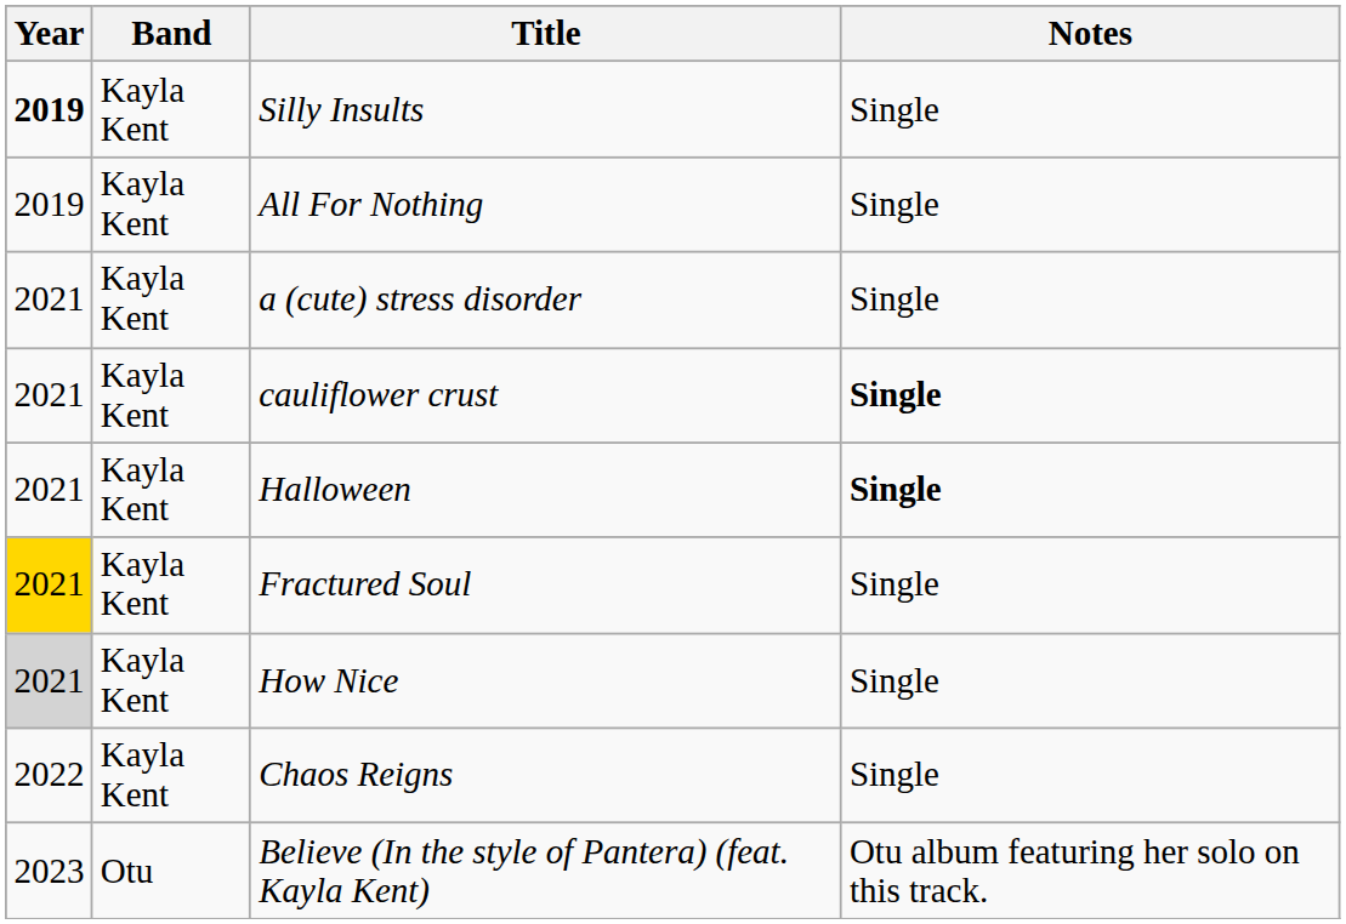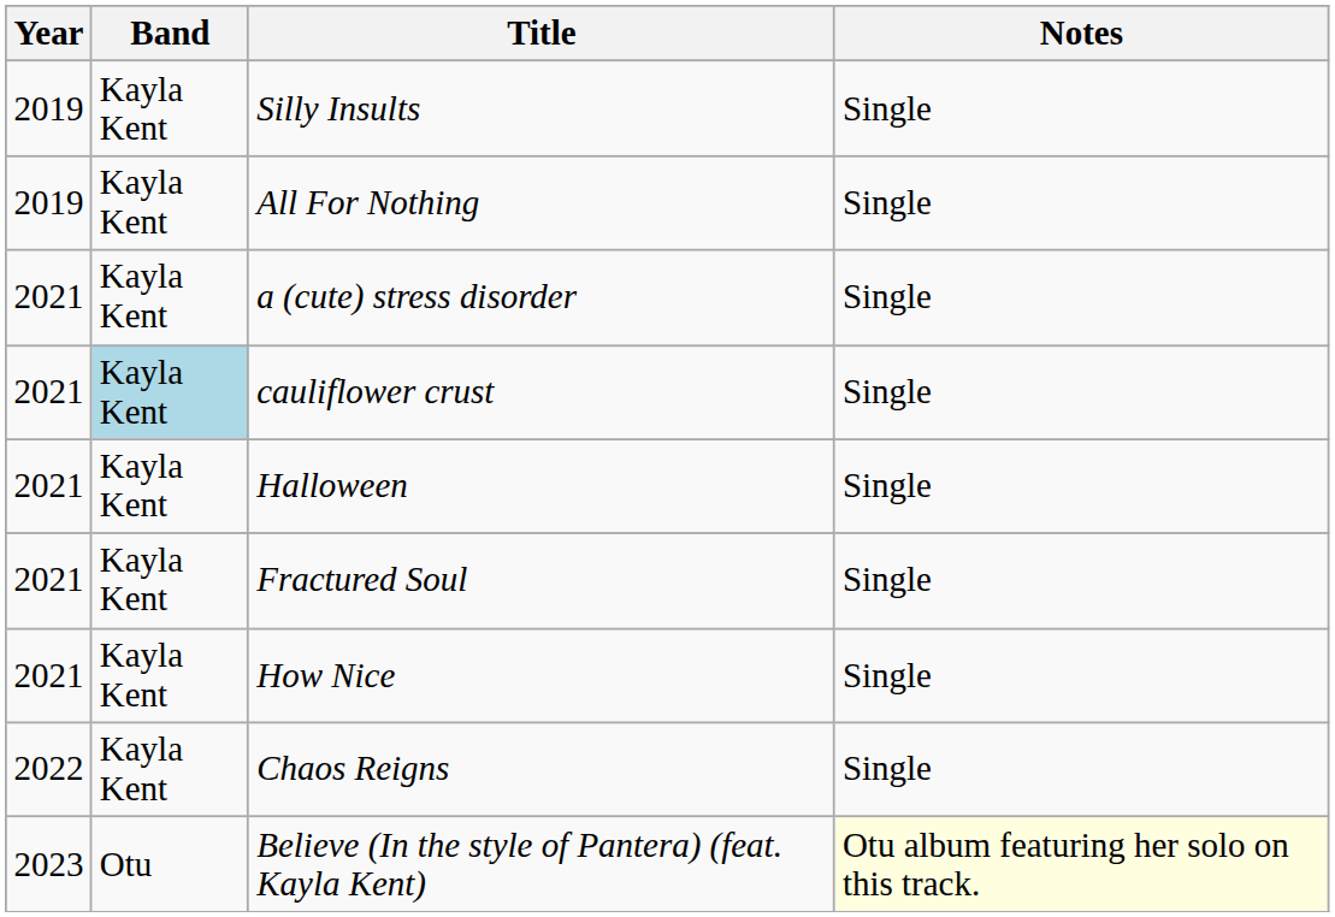Silly Insults | Year: bold -> normal
cauliflower crust | Band: no background -> lightblue background
cauliflower crust | Notes: bold -> normal
Halloween | Notes: bold -> normal
Fractured Soul | Year: gold background -> no background
How Nice | Year: lightgrey background -> no background
Believe (In the style of Pantera) (feat. Kayla Kent) | Notes: no background -> lightyellow background
